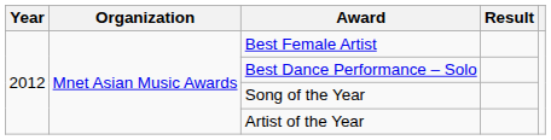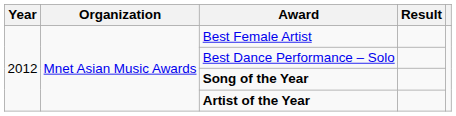Song of the Year | Award: normal -> bold
Artist of the Year | Award: normal -> bold
